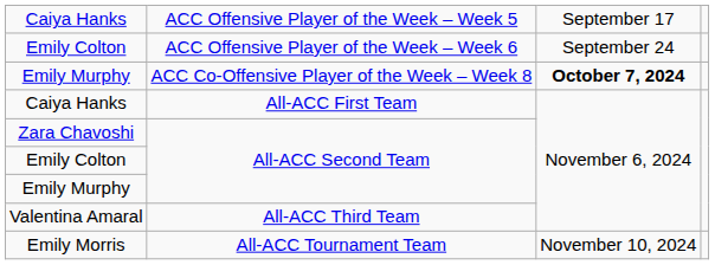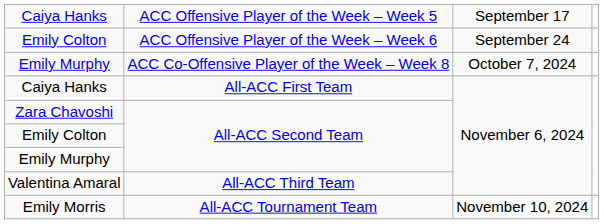Emily Murphy / ACC Co-Offensive Player of the Week – Week 8 | column 3: bold -> normal
